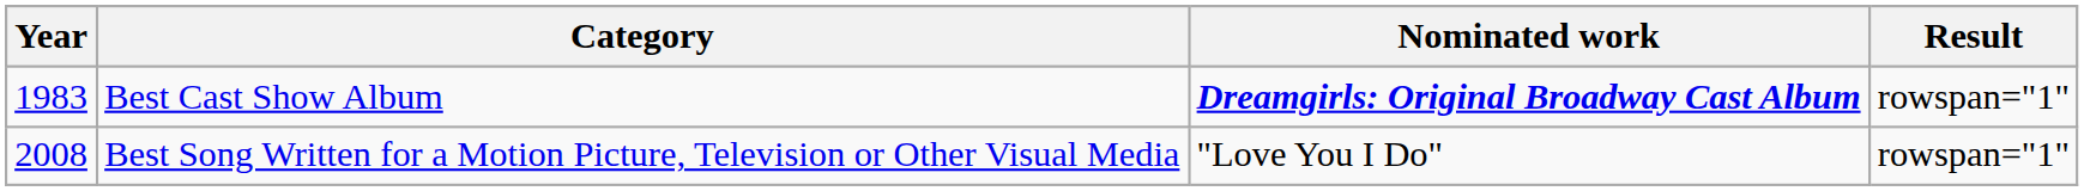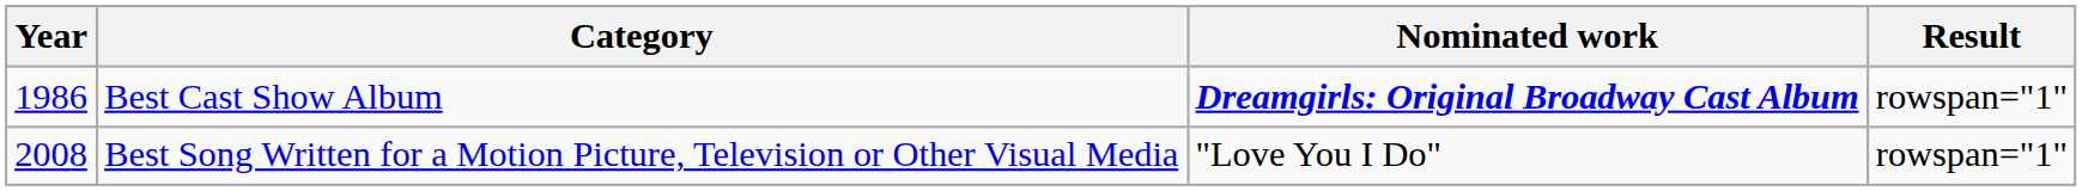Best Cast Show Album | Year: 1983 -> 1986
